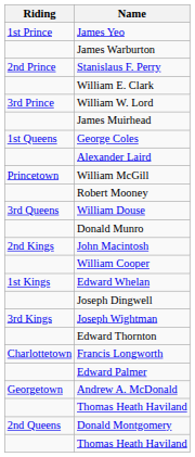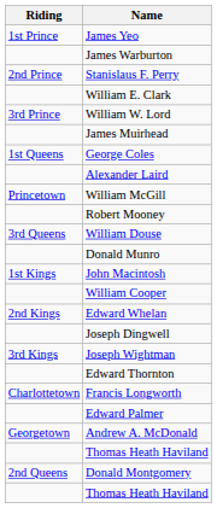row 14 | Riding: 2nd Kings -> 1st Kings
row 16 | Riding: 1st Kings -> 2nd Kings
